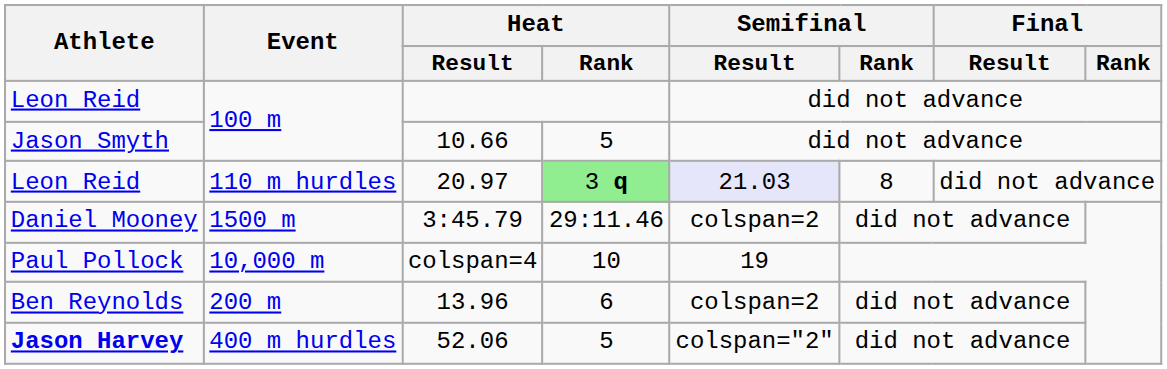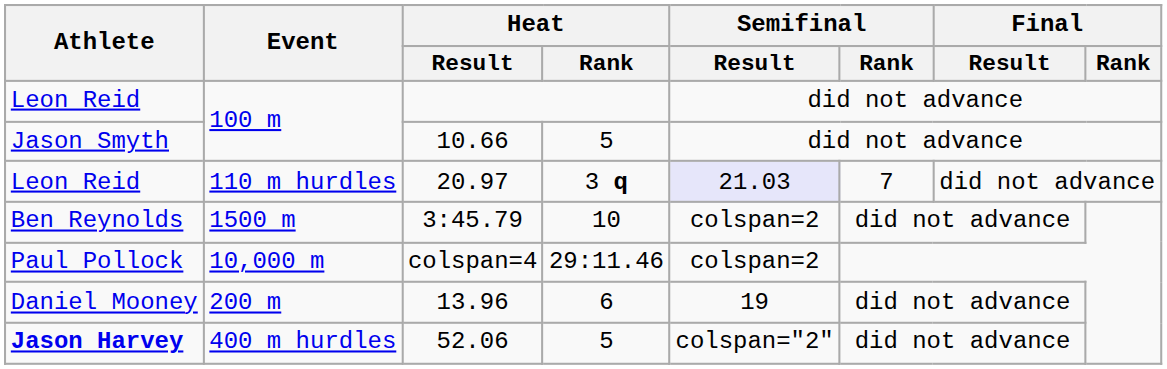20.97 | Heat / Rank: lightgreen background -> no background
20.97 | Semifinal / Rank: 8 -> 7
3:45.79 | Athlete: Daniel Mooney -> Ben Reynolds
3:45.79 | Heat / Rank: 29:11.46 -> 10
colspan=4 | Heat / Rank: 10 -> 29:11.46
colspan=4 | Semifinal / Result: 19 -> colspan=2
13.96 | Athlete: Ben Reynolds -> Daniel Mooney
13.96 | Semifinal / Result: colspan=2 -> 19
